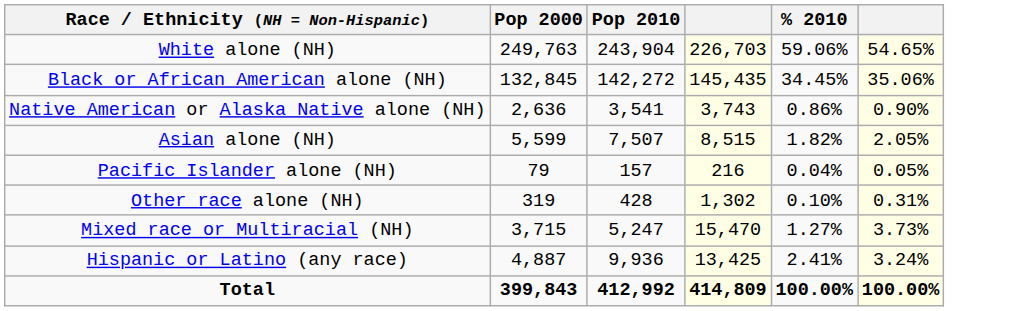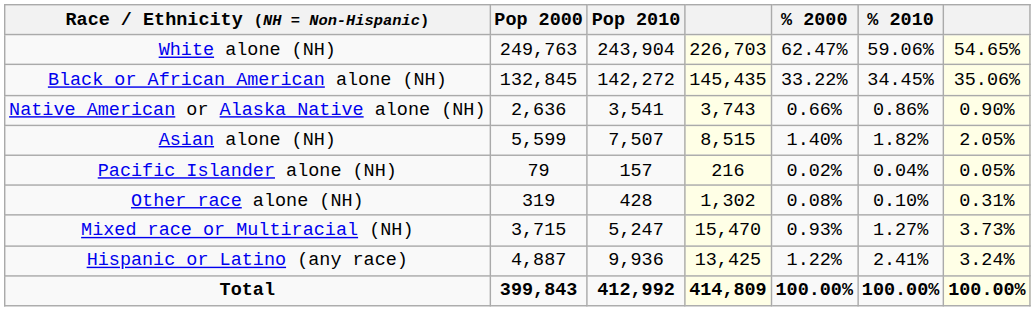+ column: % 2000 | 62.47% | 33.22% | 0.66% | 1.40% | 0.02% | 0.08% | 0.93% | 1.22% | 100.00%
